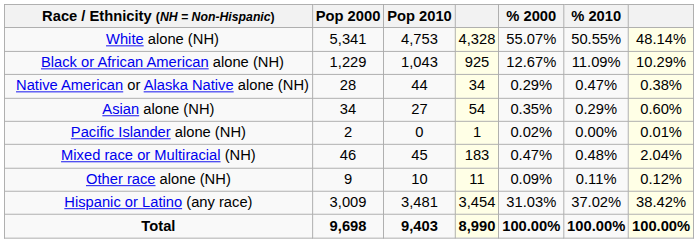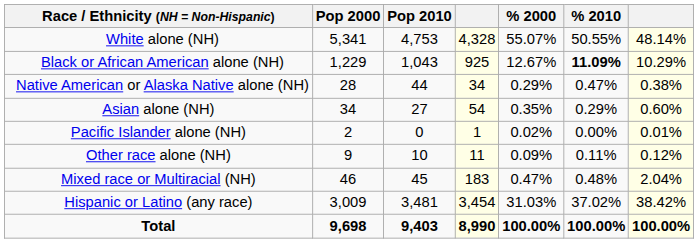Black or African American alone (NH) | % 2010: normal -> bold
rows swapped: Other race alone (NH) <-> Mixed race or Multiracial (NH)
